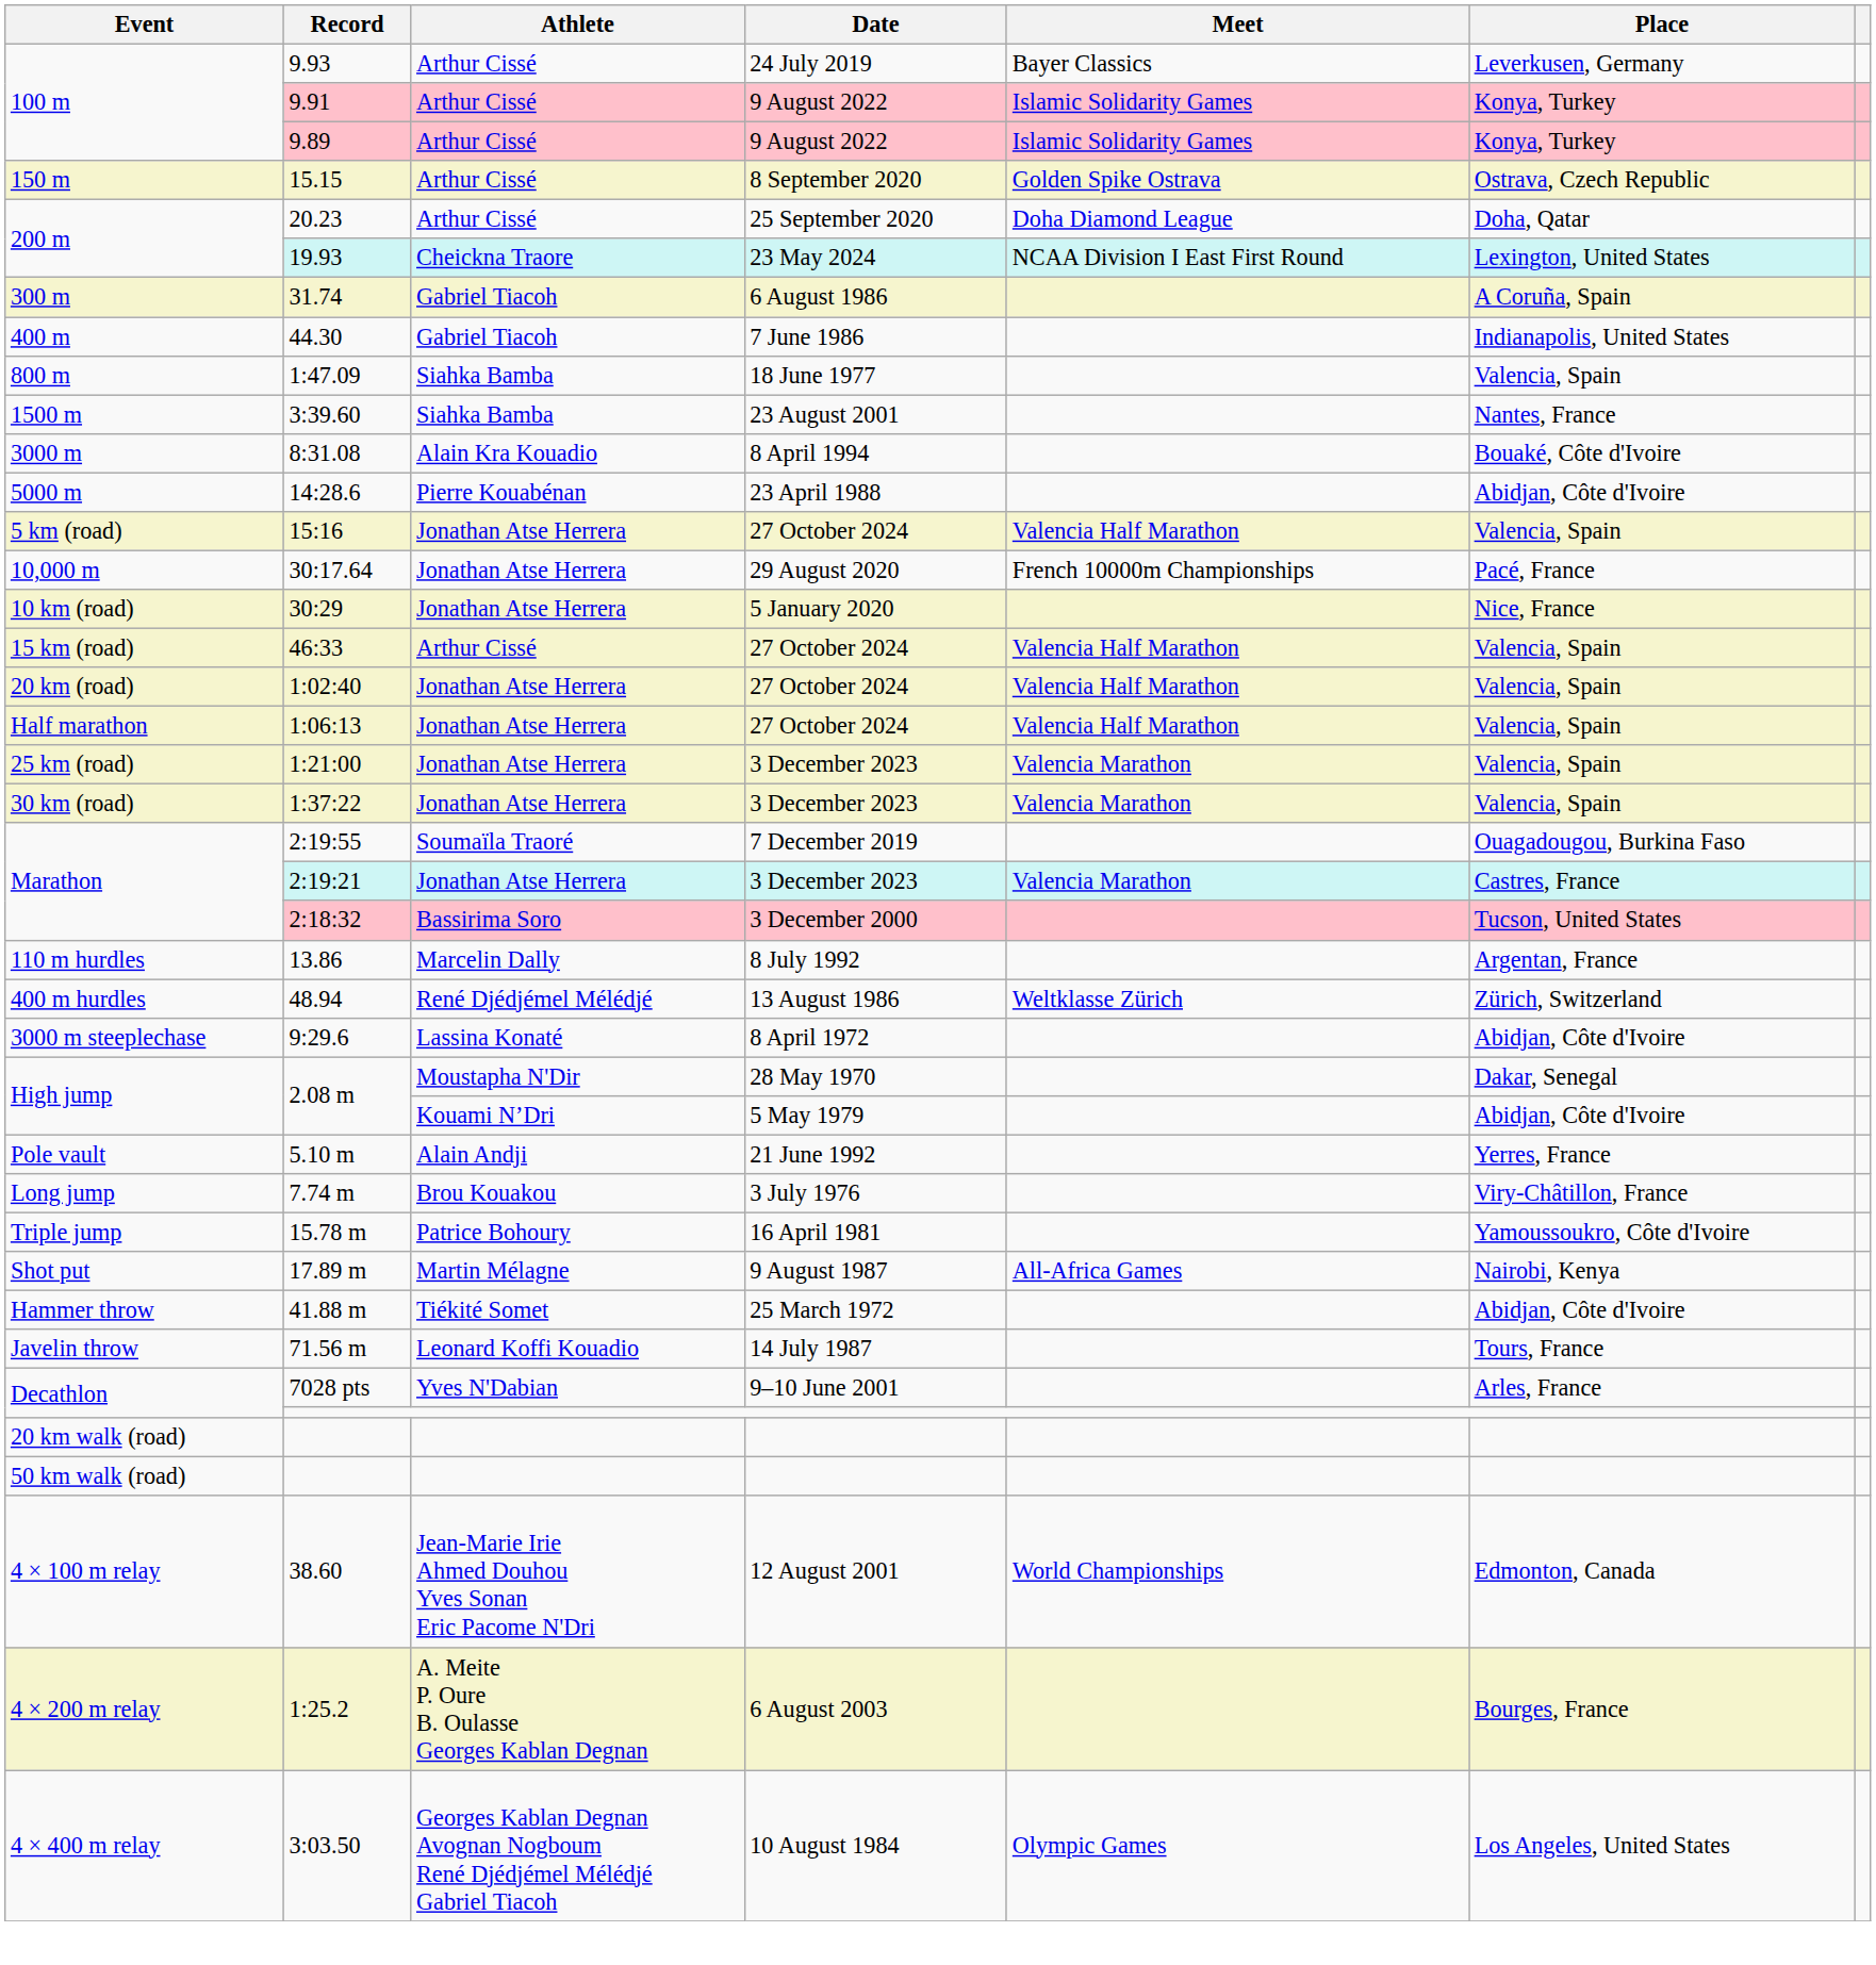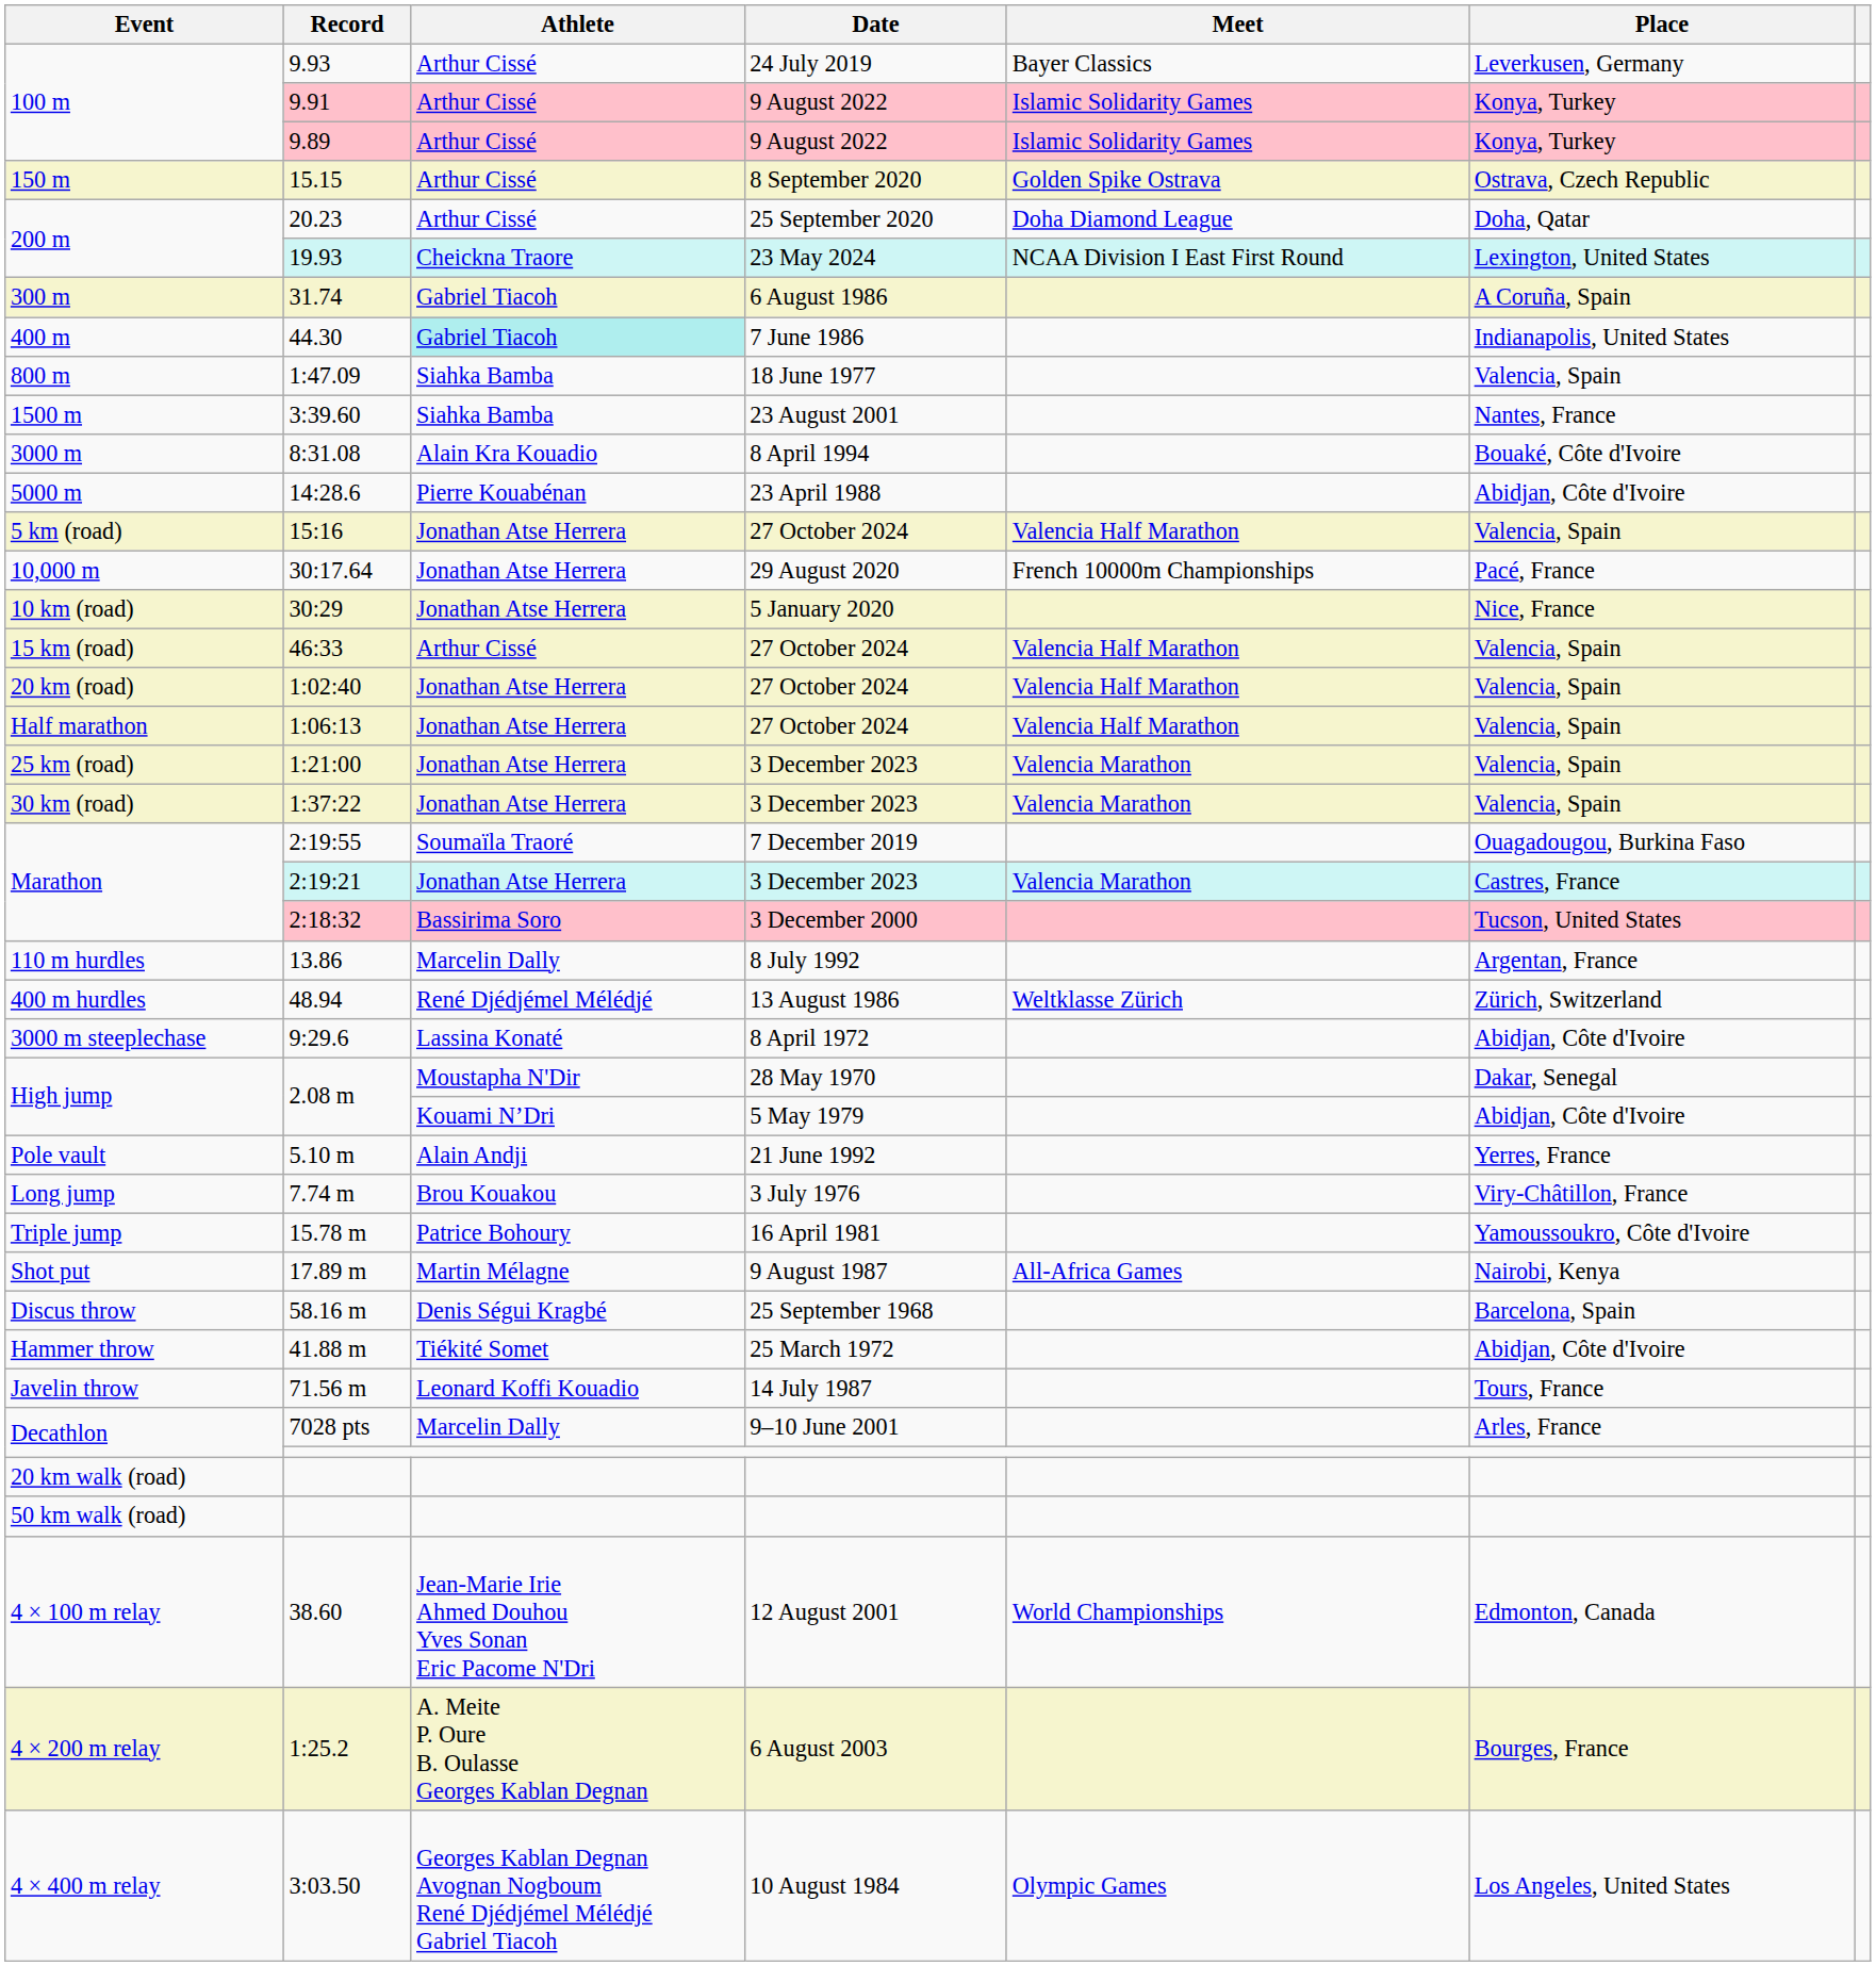44.30 | Athlete: no background -> paleturquoise background
+ row: Discus throw | 58.16 m | Denis Ségui Kragbé | 25 September 1968 | Barcelona, Spain
7028 pts | Athlete: Yves N'Dabian -> Marcelin Dally
